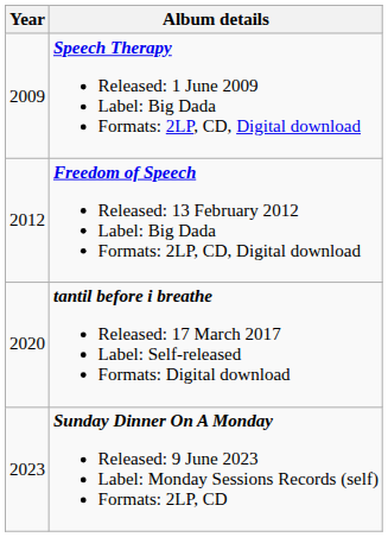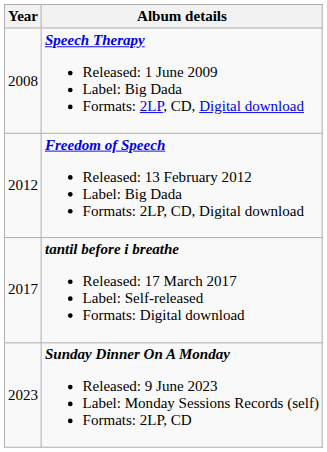row 2 | Year: 2009 -> 2008
row 4 | Year: 2020 -> 2017
